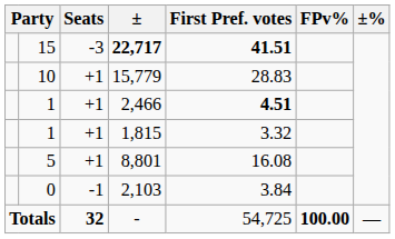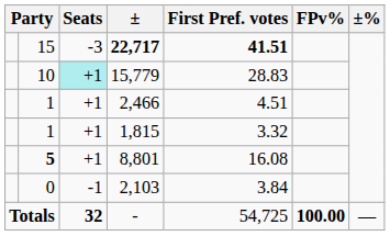15,779 | Seats: no background -> paleturquoise background
2,466 | First Pref. votes: bold -> normal
8,801 | column 2: normal -> bold
